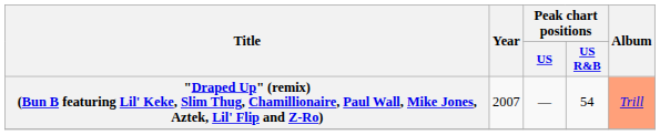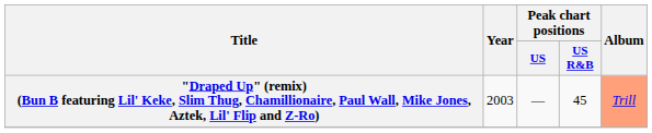row 3 | Year: 2007 -> 2003
row 3 | Peak chart positions / US R&B: 54 -> 45
